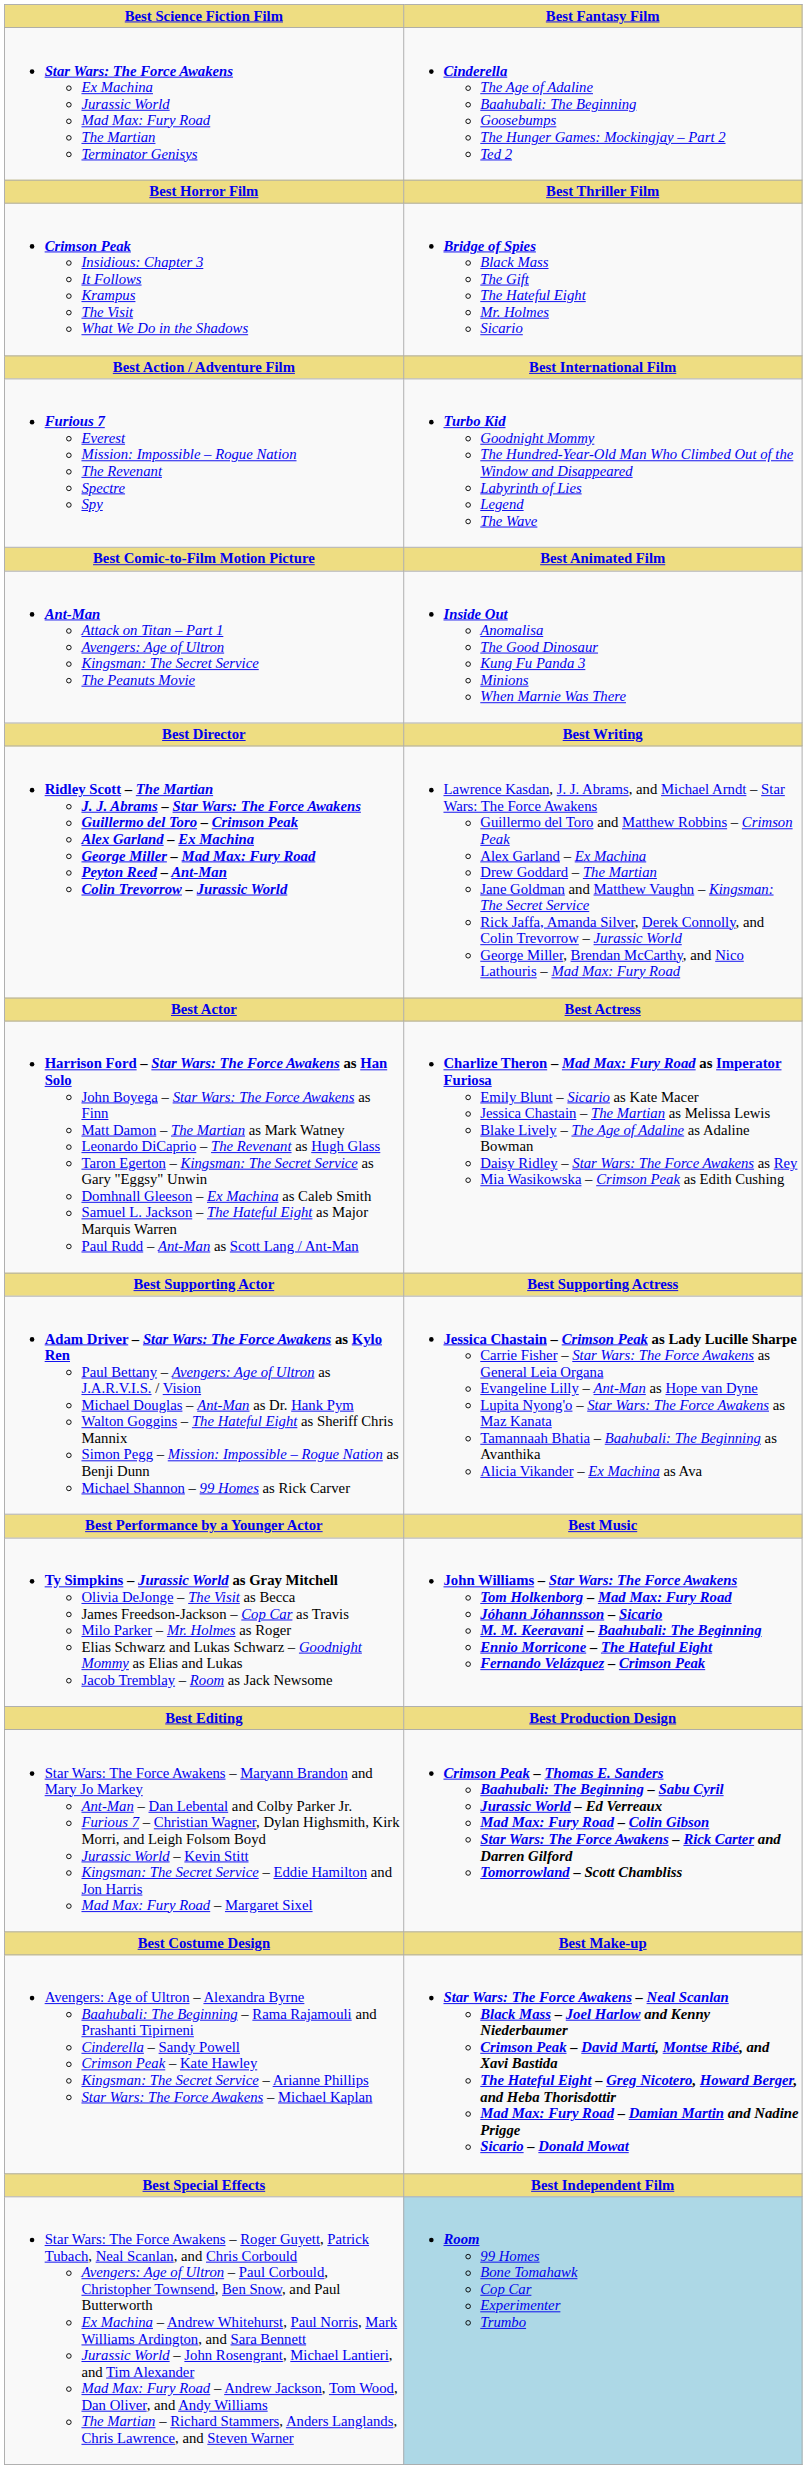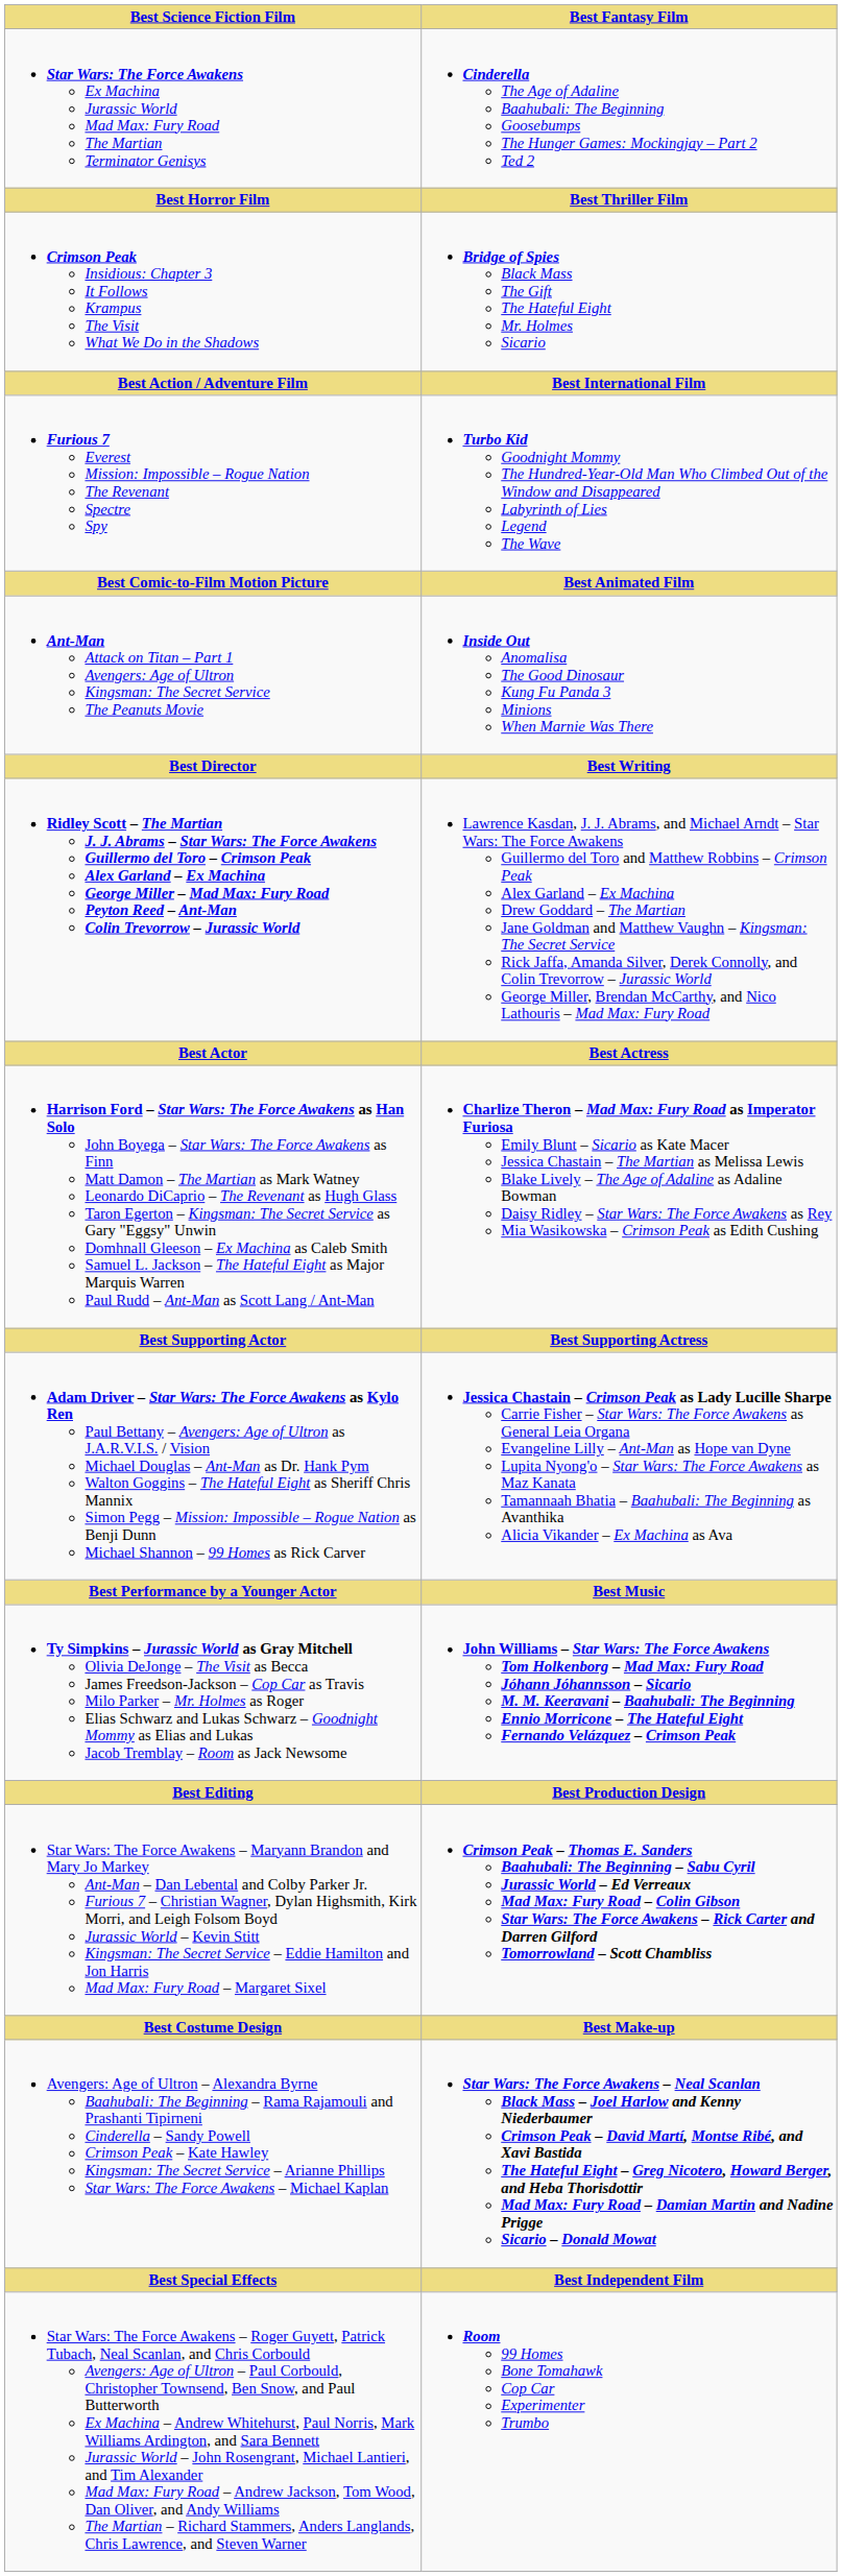row 22 | Best Fantasy Film: lightblue background -> no background
